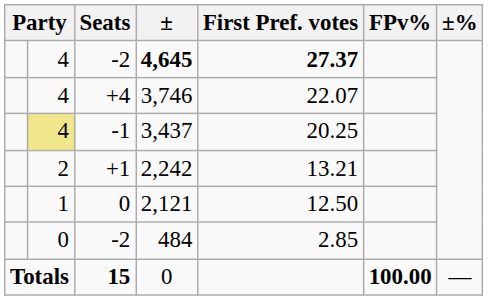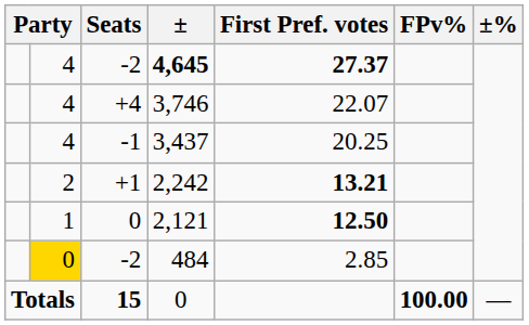3,437 | column 2: khaki background -> no background
2,242 | First Pref. votes: normal -> bold
2,121 | First Pref. votes: normal -> bold
484 | column 2: no background -> gold background
